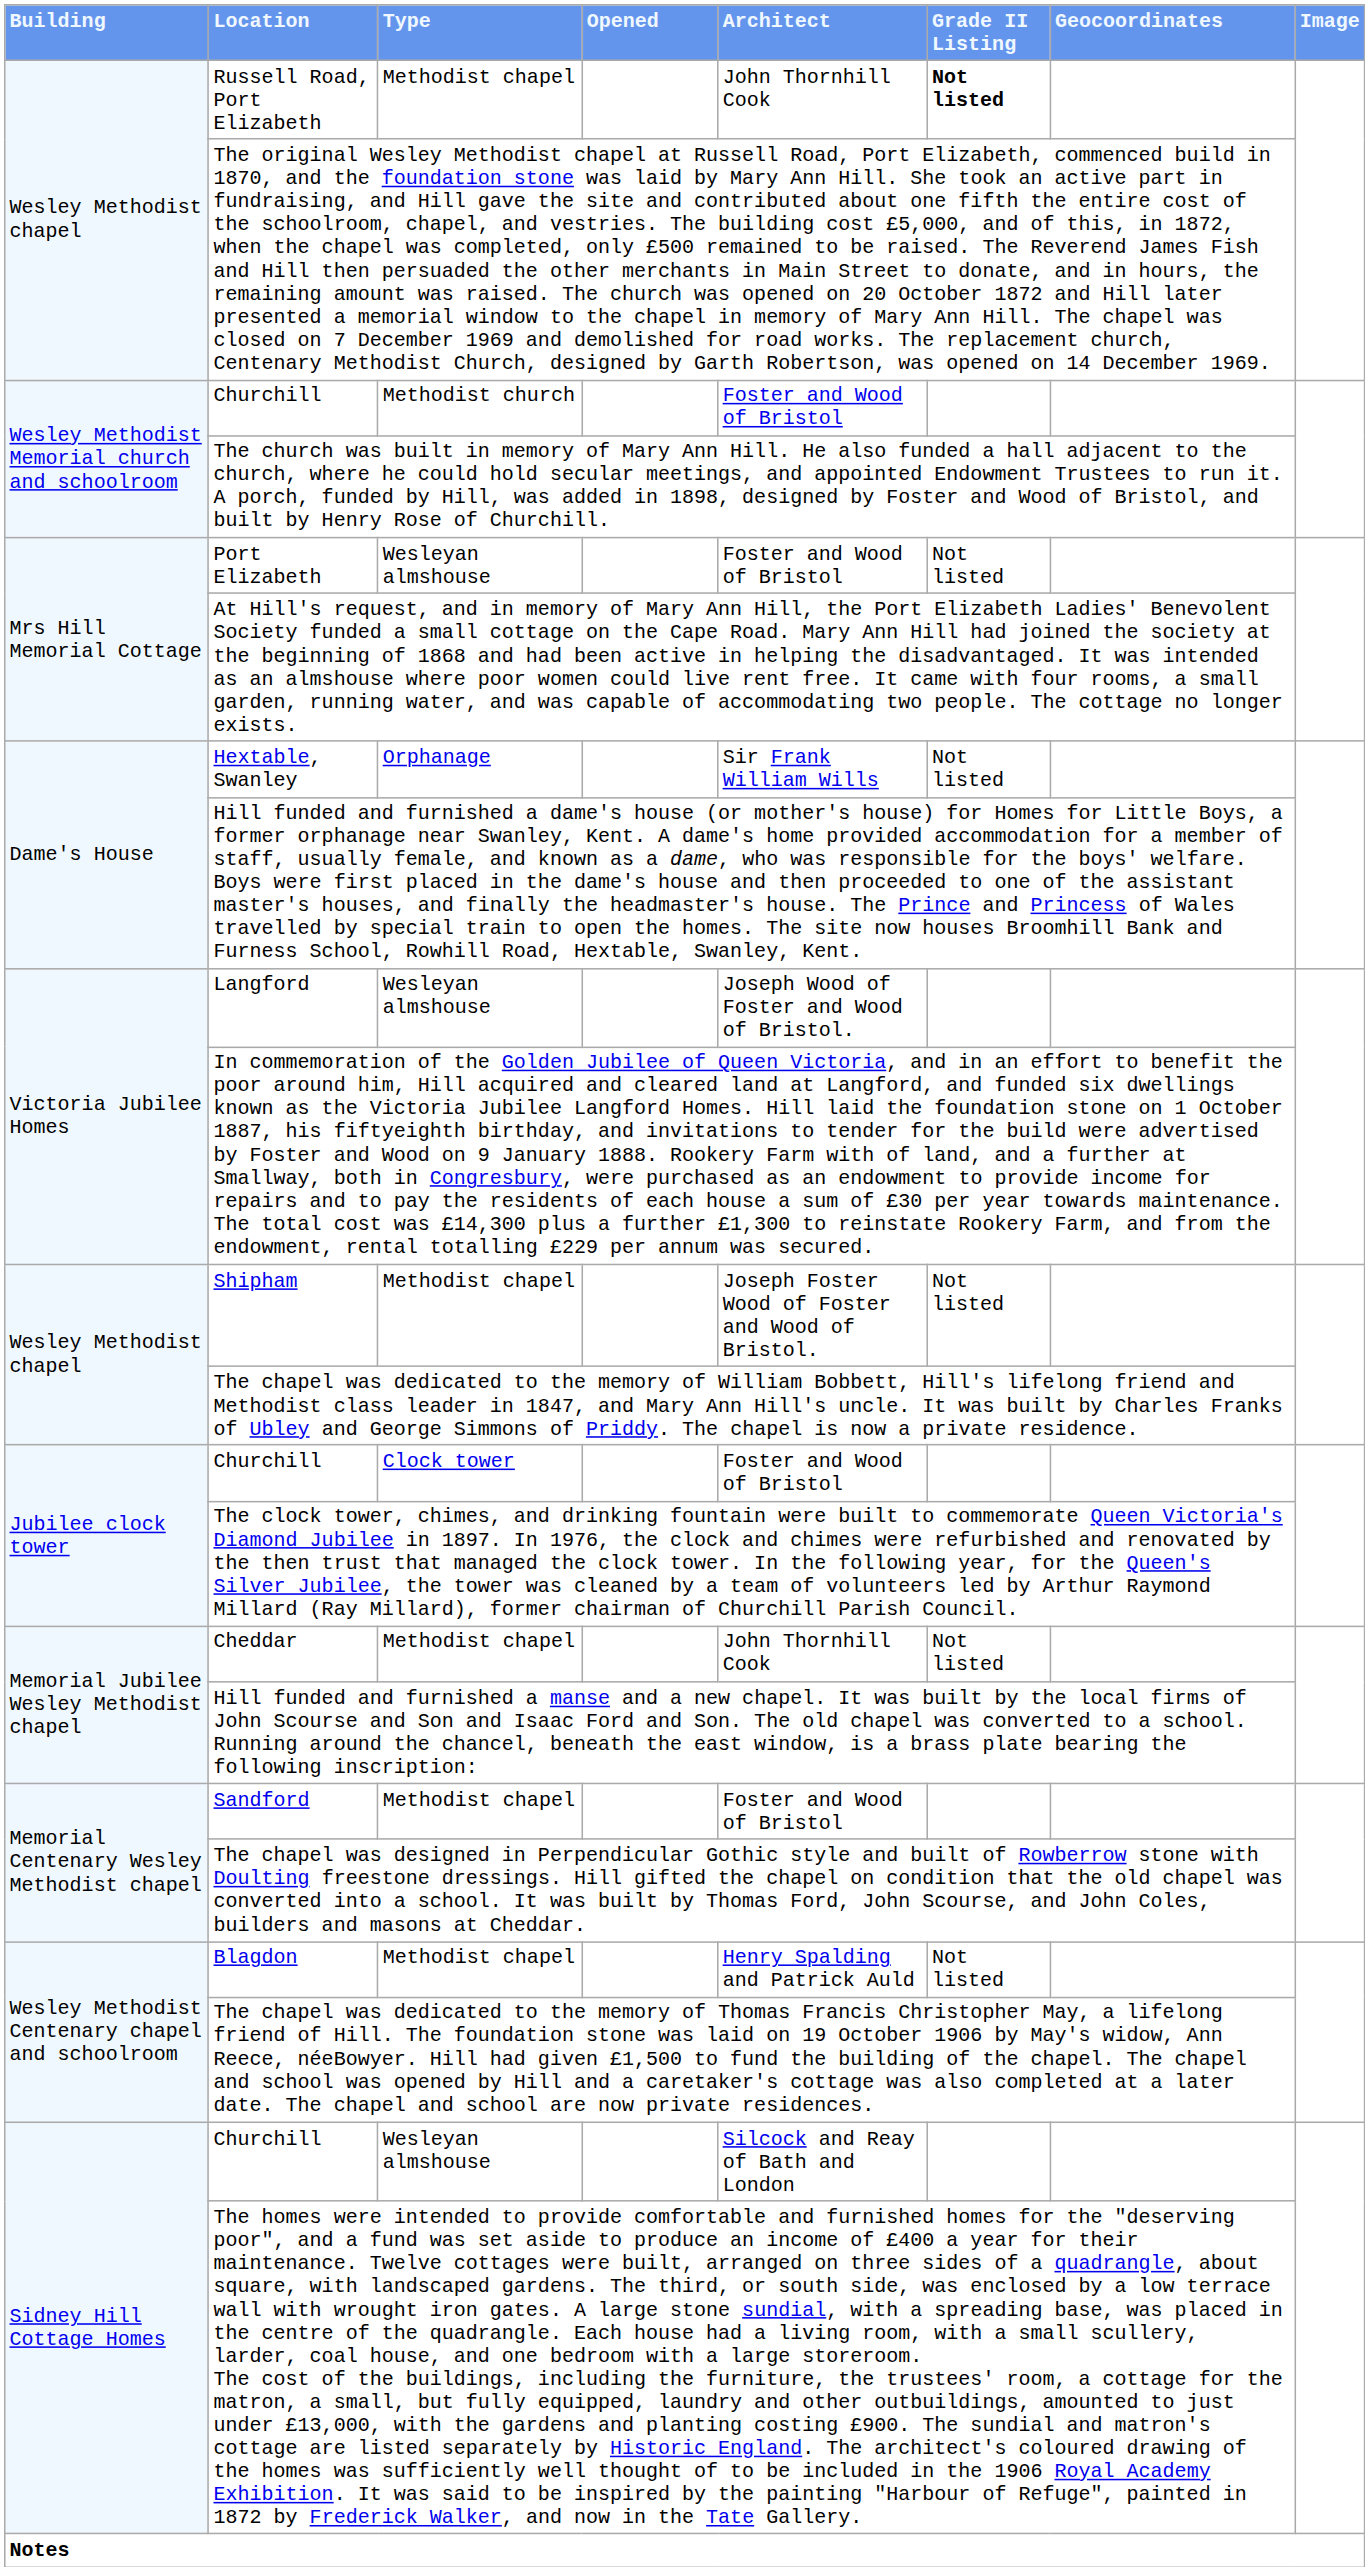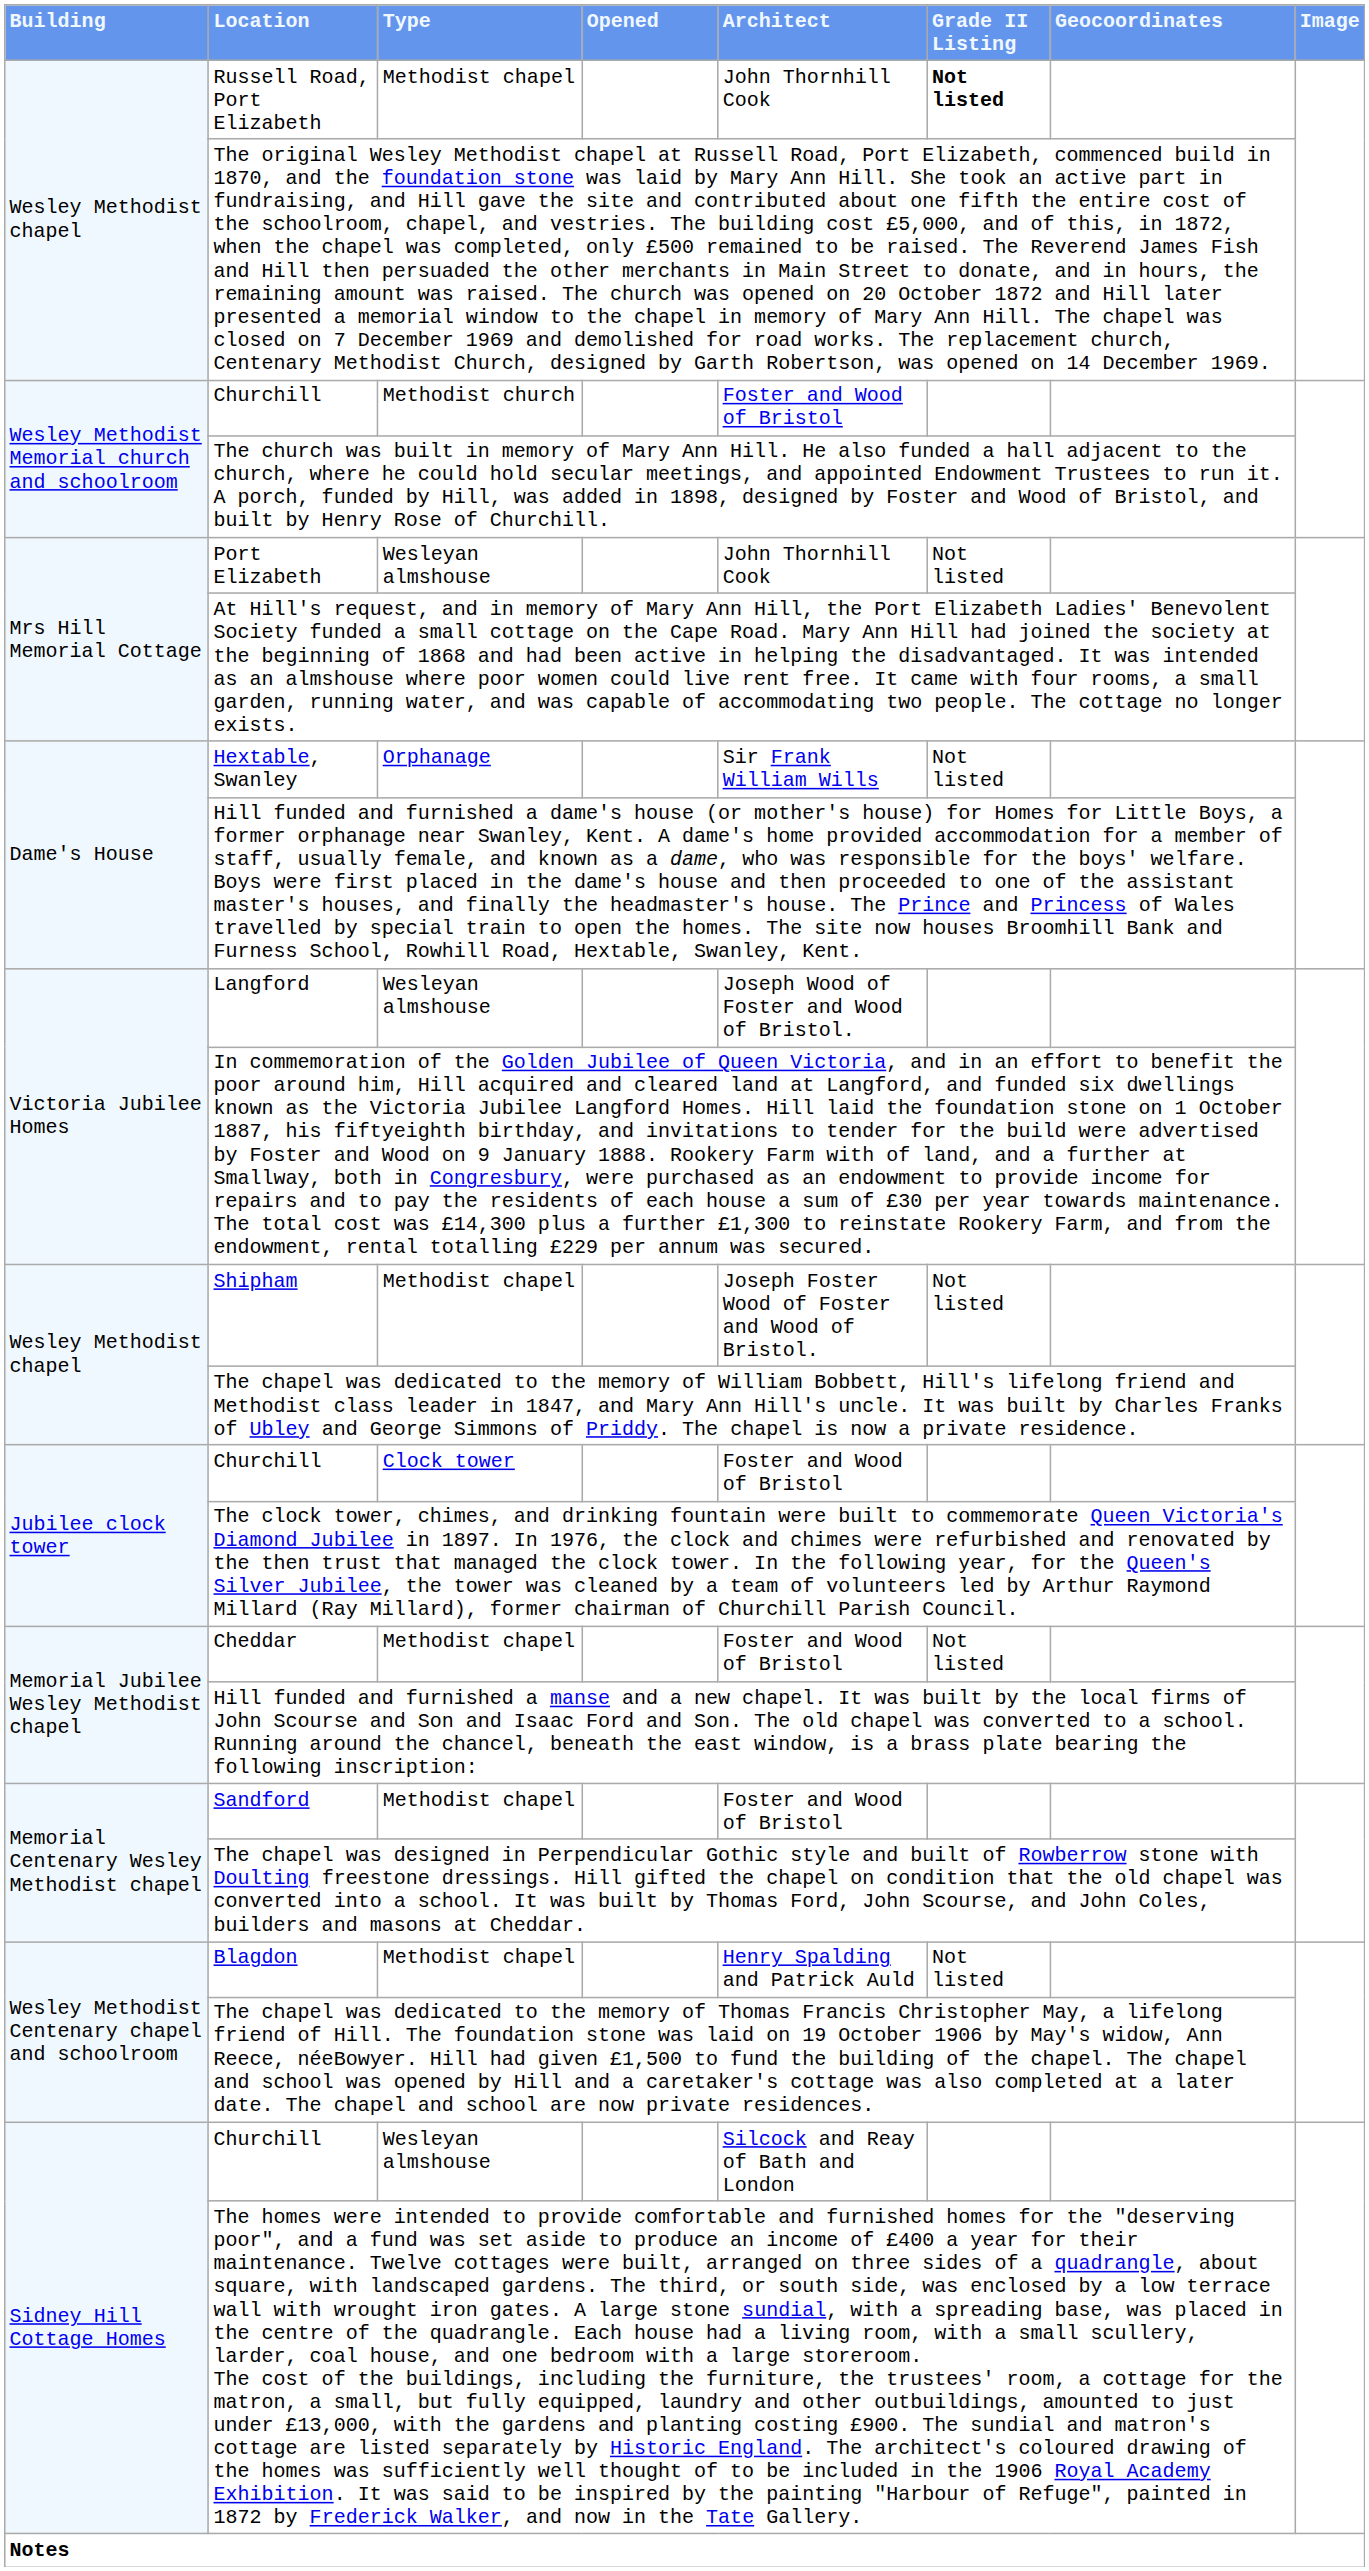Port Elizabeth | Architect: Foster and Wood of Bristol -> John Thornhill Cook
Cheddar | Architect: John Thornhill Cook -> Foster and Wood of Bristol
